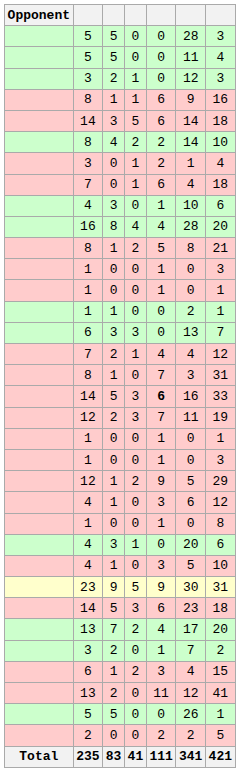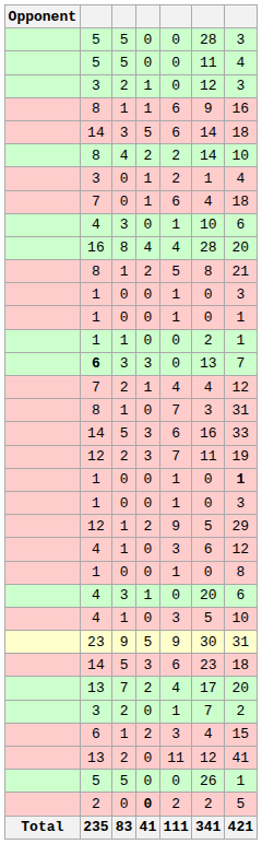row 16 | column 2: normal -> bold
row 19 | column 5: bold -> normal
row 21 | column 7: normal -> bold
row 35 | column 4: normal -> bold
